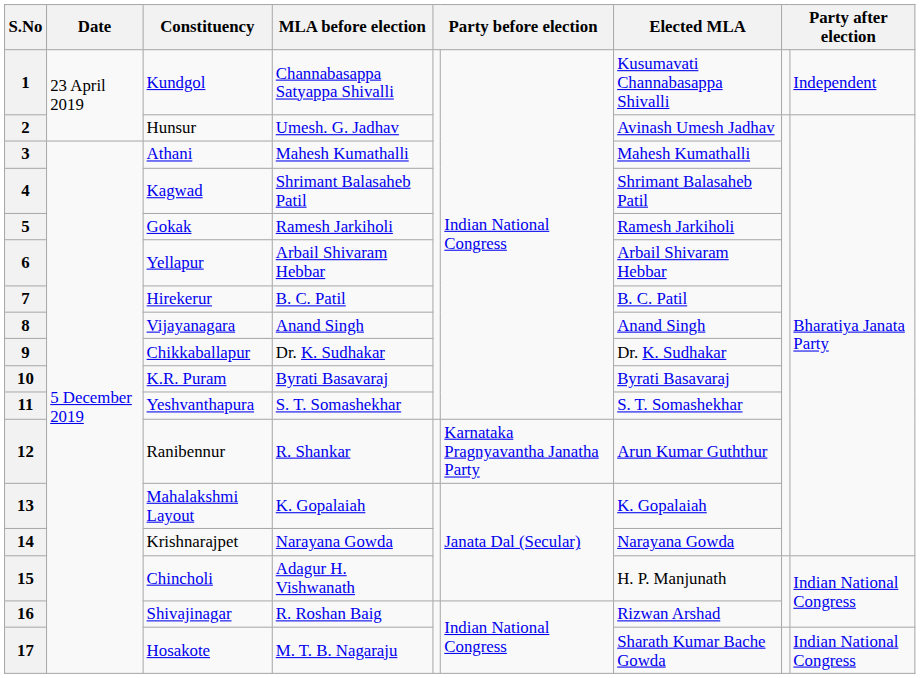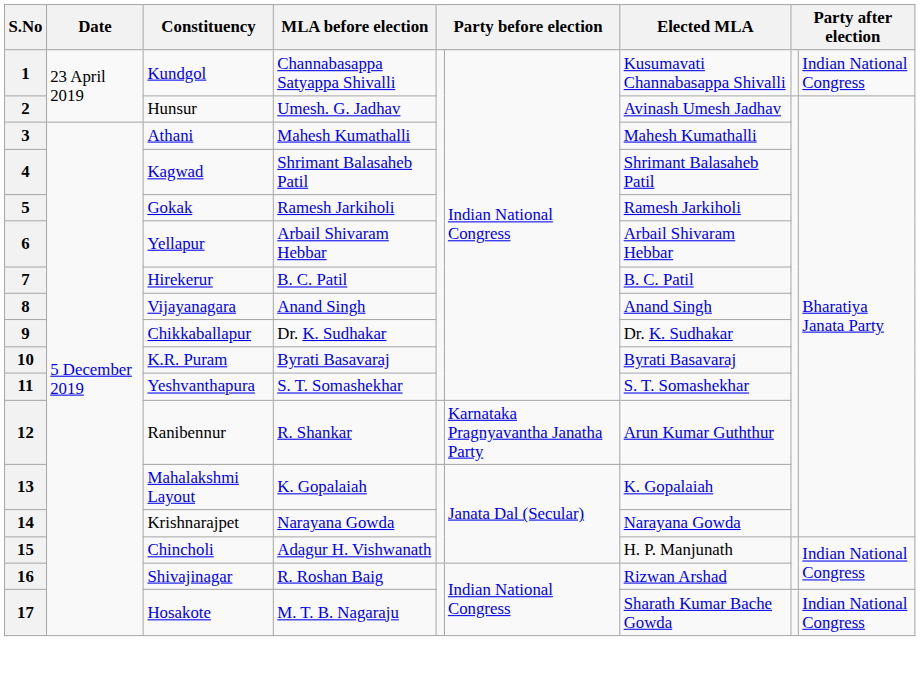1 | column 9: Independent -> Indian National Congress
